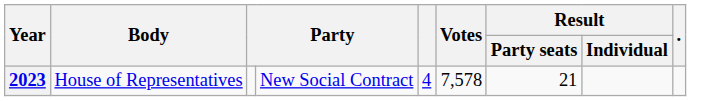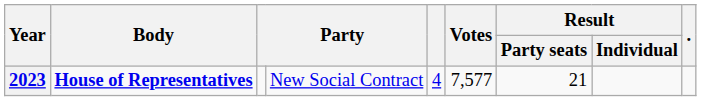2023 | Body: normal -> bold
2023 | Votes: 7,578 -> 7,577
